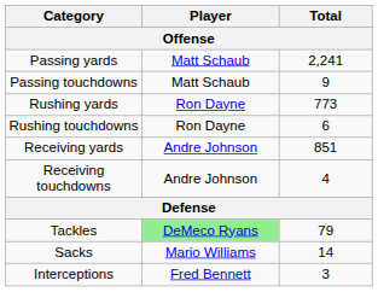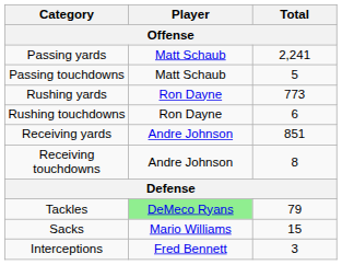Passing touchdowns | Total: 9 -> 5
Receiving touchdowns | Total: 4 -> 8
Sacks | Total: 14 -> 15
